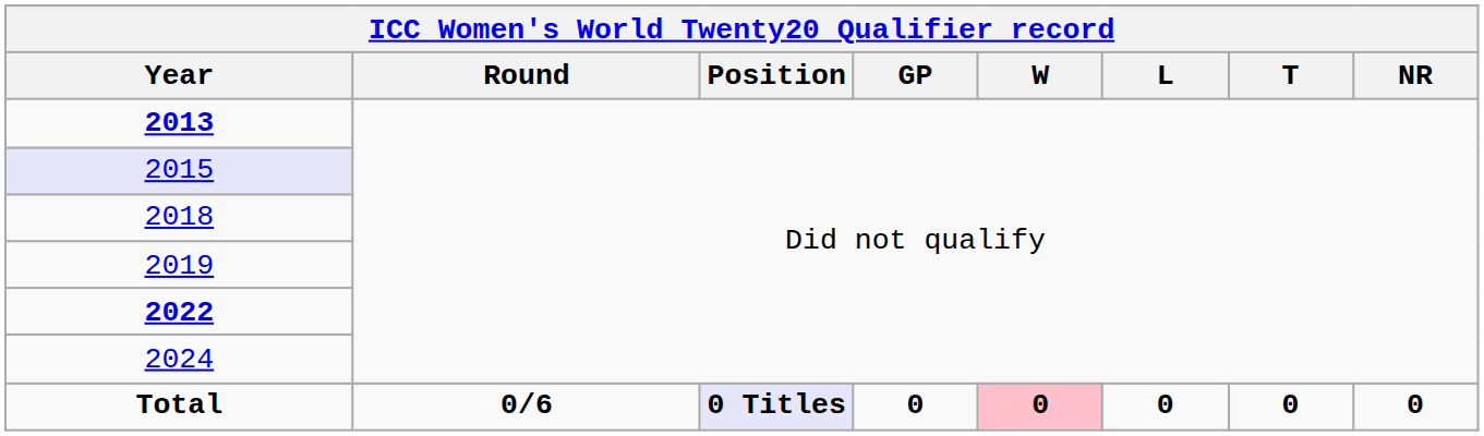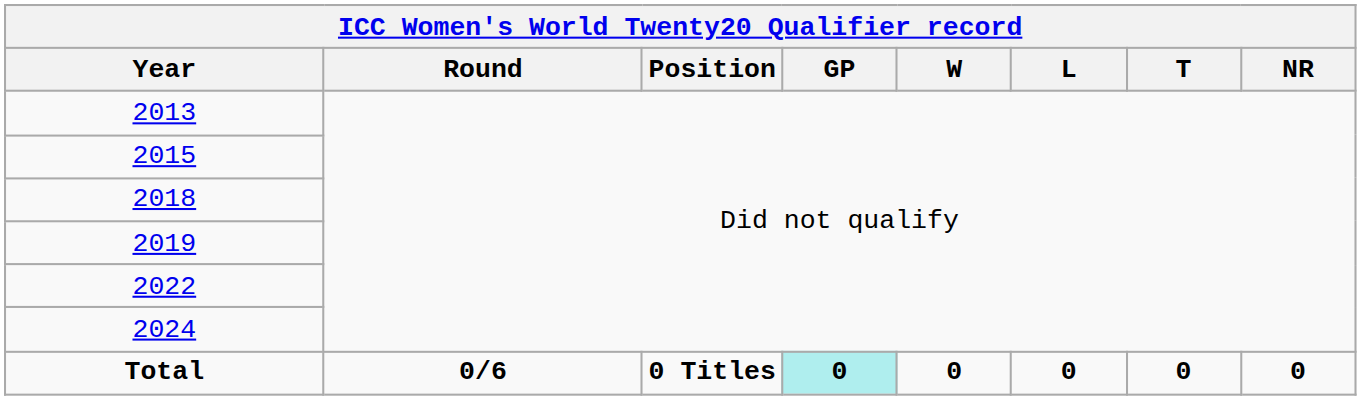2013 | Year: bold -> normal
2015 | Year: lavender background -> no background
2022 | Year: bold -> normal
Total | Position: lavender background -> no background
Total | GP: no background -> paleturquoise background
Total | W: pink background -> no background
